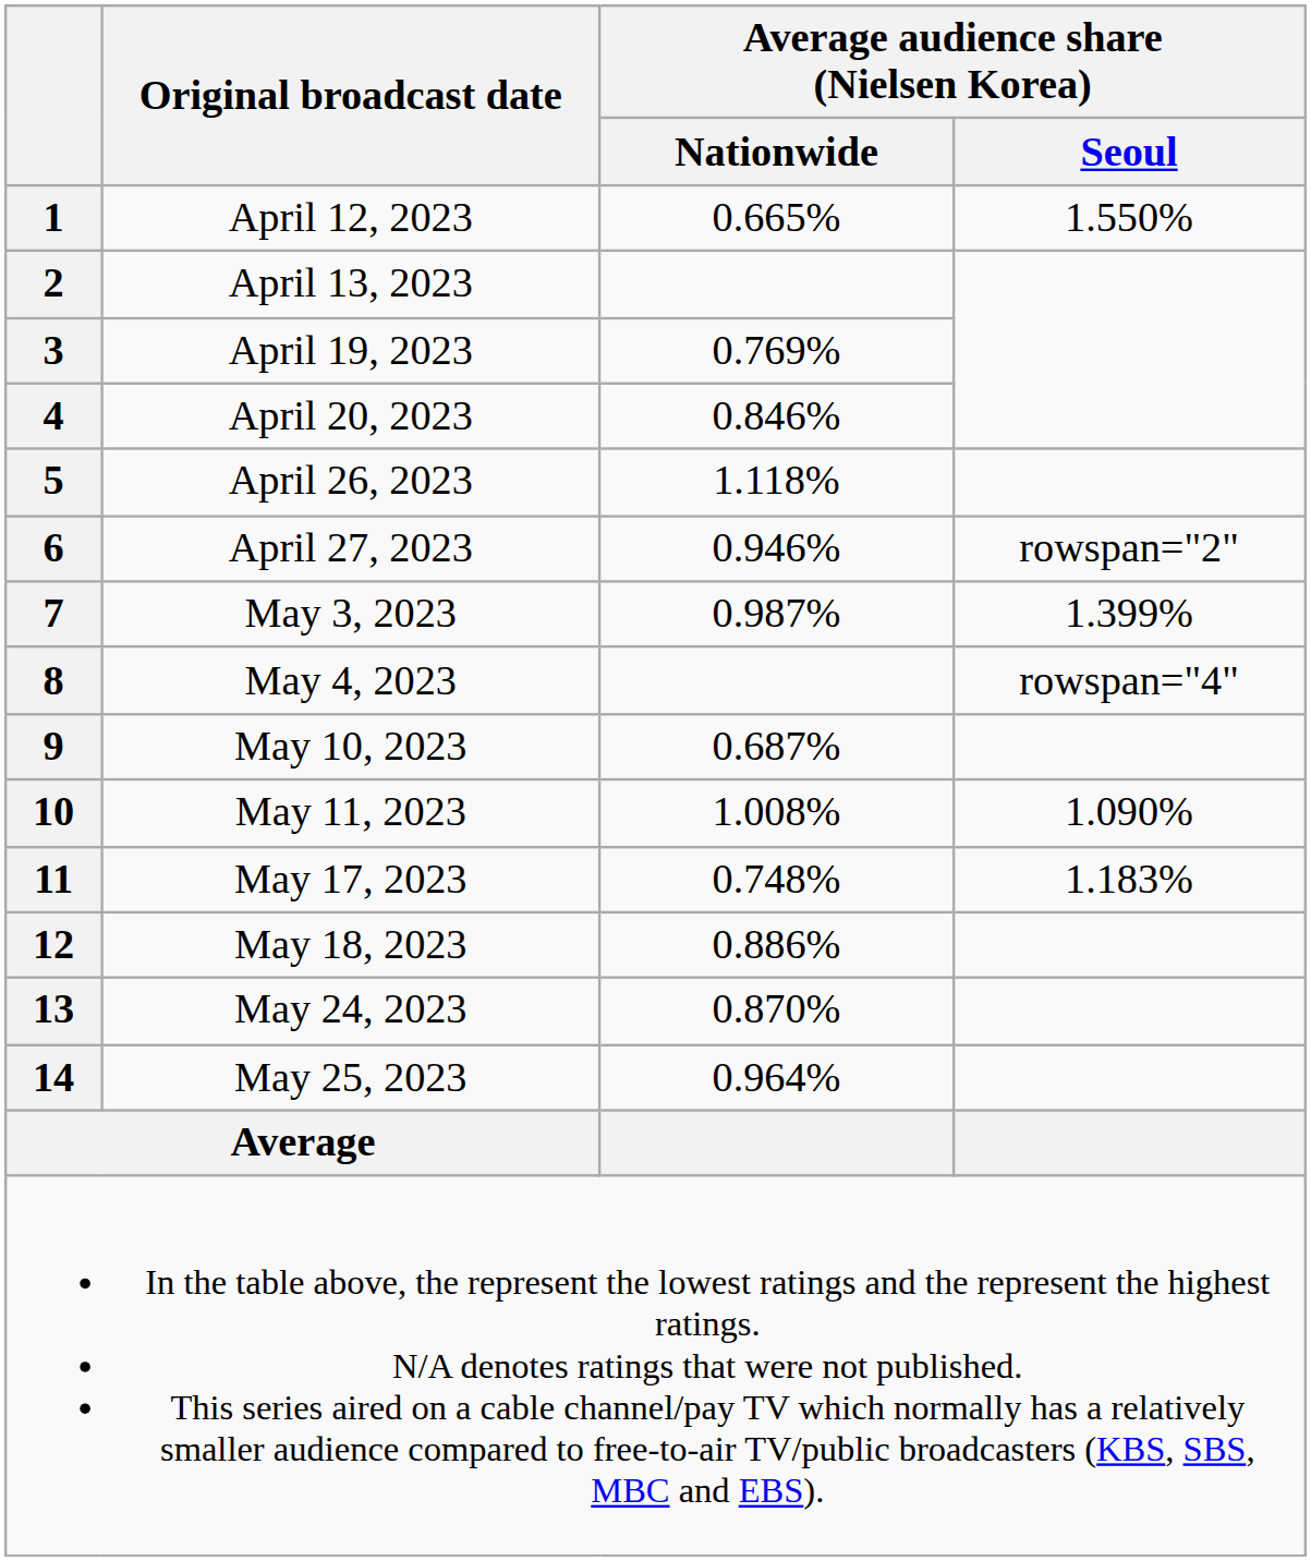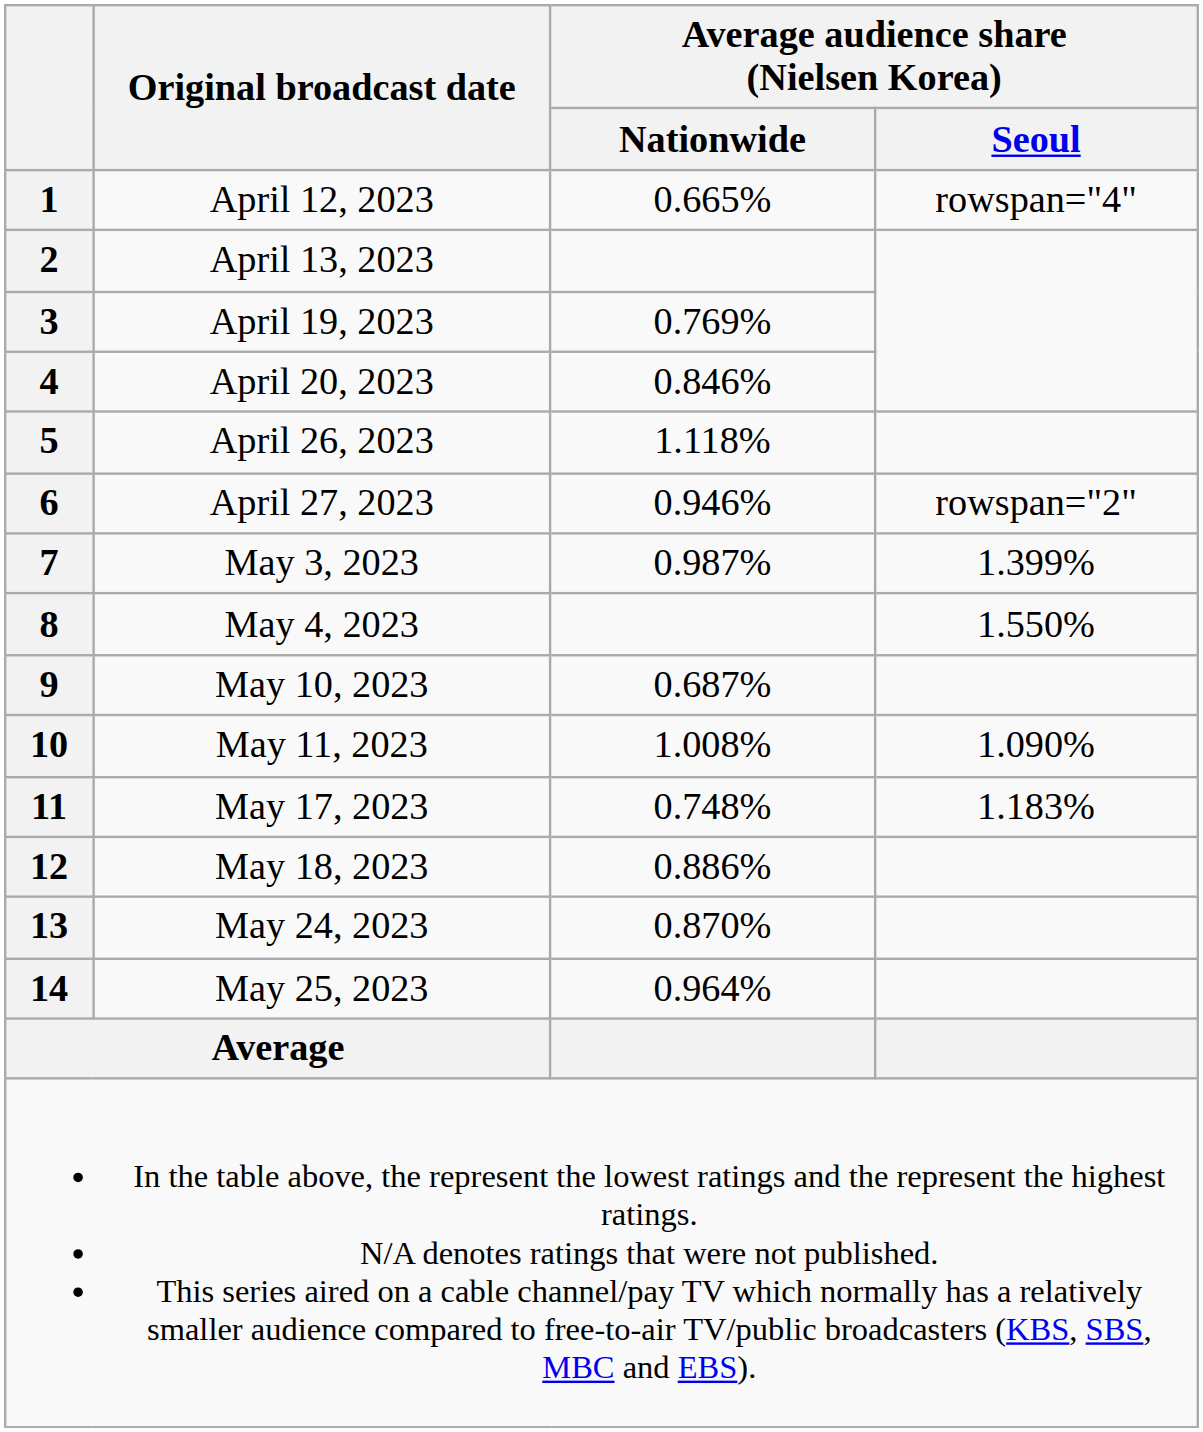1 | Average audience share (Nielsen Korea) / Seoul: 1.550% -> rowspan="4"
8 | Average audience share (Nielsen Korea) / Seoul: rowspan="4" -> 1.550%
